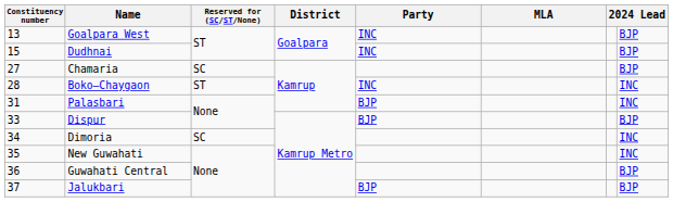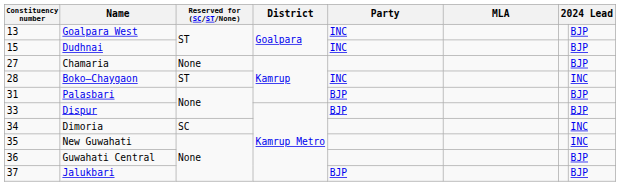Chamaria | Reserved for (SC/ST/None): SC -> None
Palasbari | column 8: INC -> BJP
